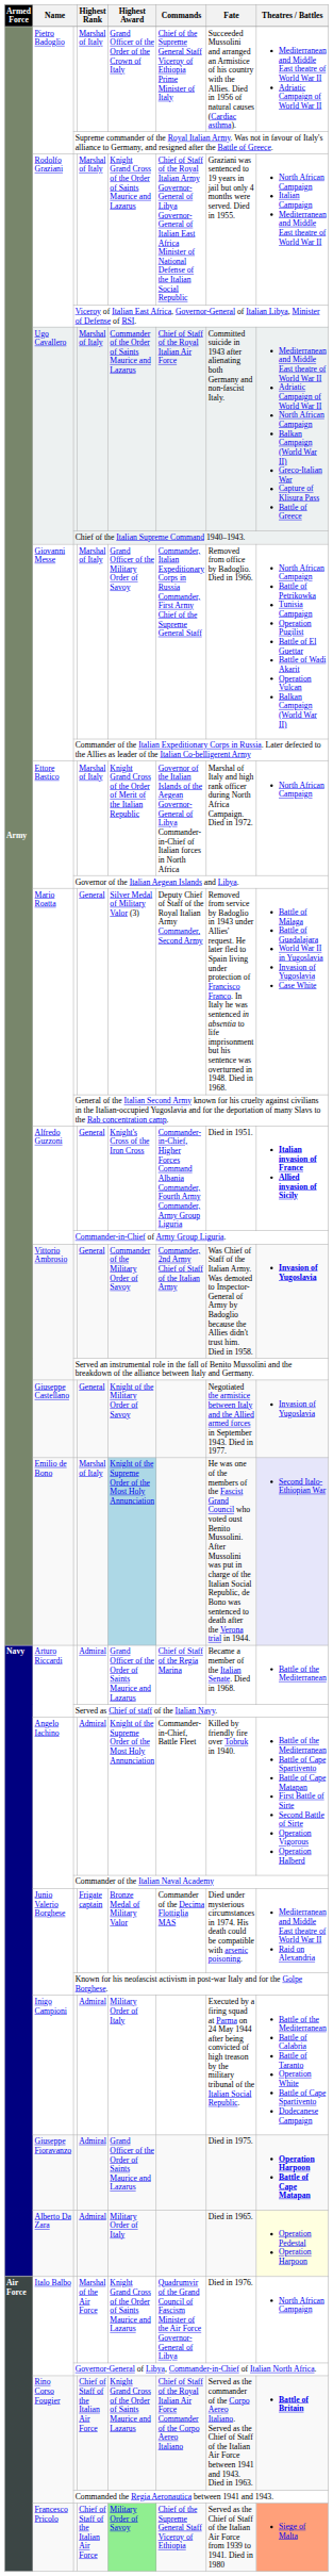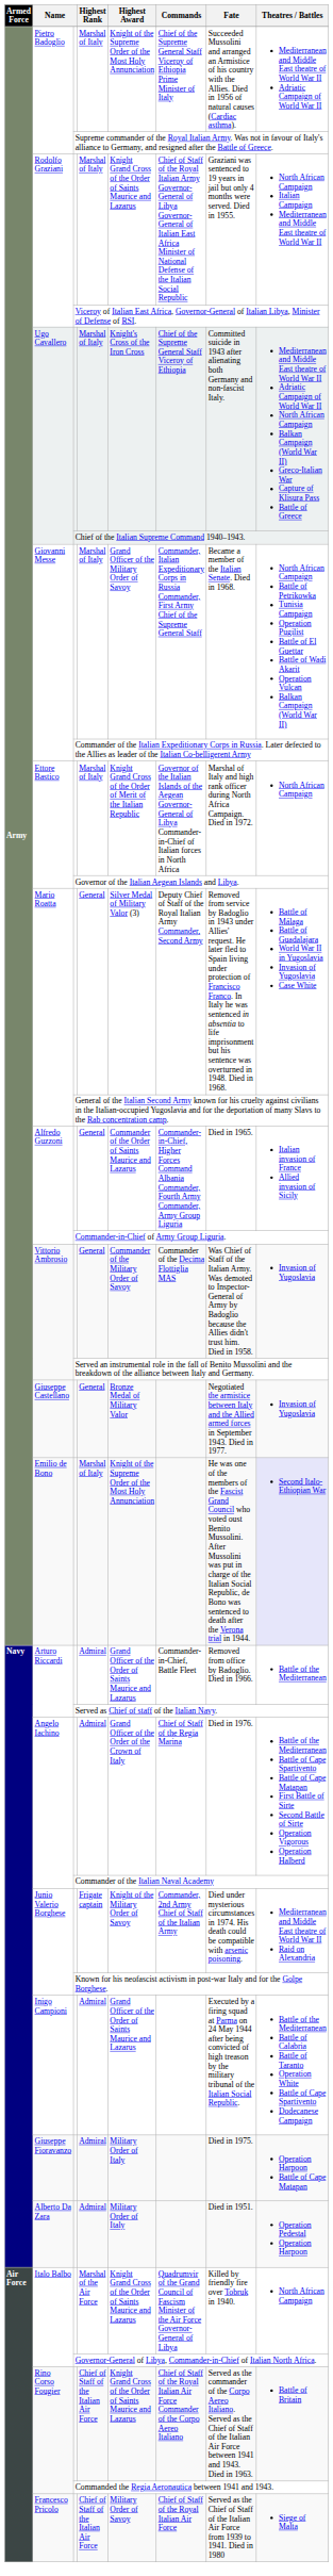Pietro Badoglio / Marshal of Italy | Highest Award: Grand Officer of the Order of the Crown of Italy -> Knight of the Supreme Order of the Most Holy Annunciation
Ugo Cavallero / Marshal of Italy | Highest Award: Commander of the Order of Saints Maurice and Lazarus -> Knight's Cross of the Iron Cross
Ugo Cavallero / Marshal of Italy | Commands: Chief of Staff of the Royal Italian Air Force -> Chief of the Supreme General Staff Viceroy of Ethiopia
Giovanni Messe / Marshal of Italy | Fate: Removed from office by Badoglio. Died in 1966. -> Became a member of the Italian Senate. Died in 1968.
Alfredo Guzzoni / General | Highest Award: Knight's Cross of the Iron Cross -> Commander of the Order of Saints Maurice and Lazarus
Alfredo Guzzoni / General | Fate: Died in 1951. -> Died in 1965.
Alfredo Guzzoni / General | Theatres / Battles: bold -> normal
Vittorio Ambrosio / General | Commands: Commander, 2nd Army Chief of Staff of the Italian Army -> Commander of the Decima Flottiglia MAS
Vittorio Ambrosio / General | Theatres / Battles: bold -> normal
Giuseppe Castellano | Highest Award: Knight of the Military Order of Savoy -> Bronze Medal of Military Valor
Emilio de Bono | Highest Award: lightblue background -> no background
Arturo Riccardi / Admiral | Commands: Chief of Staff of the Regia Marina -> Commander-in-Chief, Battle Fleet
Arturo Riccardi / Admiral | Fate: Became a member of the Italian Senate. Died in 1968. -> Removed from office by Badoglio. Died in 1966.
Angelo Iachino / Admiral | Highest Award: Knight of the Supreme Order of the Most Holy Annunciation -> Grand Officer of the Order of the Crown of Italy
Angelo Iachino / Admiral | Commands: Commander-in-Chief, Battle Fleet -> Chief of Staff of the Regia Marina
Angelo Iachino / Admiral | Fate: Killed by friendly fire over Tobruk in 1940. -> Died in 1976.
Junio Valerio Borghese / Frigate captain | Highest Award: Bronze Medal of Military Valor -> Knight of the Military Order of Savoy
Junio Valerio Borghese / Frigate captain | Commands: Commander of the Decima Flottiglia MAS -> Commander, 2nd Army Chief of Staff of the Italian Army
Inigo Campioni | Highest Award: Military Order of Italy -> Grand Officer of the Order of Saints Maurice and Lazarus
Giuseppe Fioravanzo | Highest Award: Grand Officer of the Order of Saints Maurice and Lazarus -> Military Order of Italy
Giuseppe Fioravanzo | Theatres / Battles: bold -> normal
Alberto Da Zara | Fate: Died in 1965. -> Died in 1951.
Alberto Da Zara | Theatres / Battles: lightyellow background -> no background
Italo Balbo / Marshal of the Air Force | Fate: Died in 1976. -> Killed by friendly fire over Tobruk in 1940.
Rino Corso Fougier / Chief of Staff of the Italian Air Force | Theatres / Battles: bold -> normal
Francesco Pricolo | Highest Award: lightgreen background -> no background
Francesco Pricolo | Commands: Chief of the Supreme General Staff Viceroy of Ethiopia -> Chief of Staff of the Royal Italian Air Force
Francesco Pricolo | Theatres / Battles: lightsalmon background -> no background
